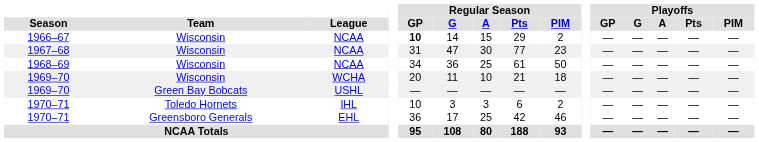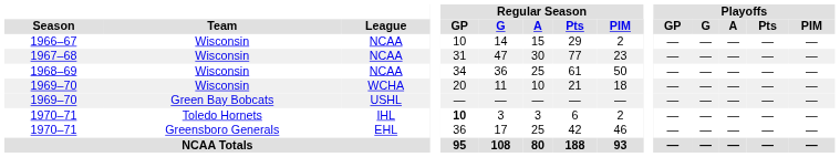1966–67 | Regular Season / GP: bold -> normal
1970–71 / IHL | Regular Season / GP: normal -> bold
